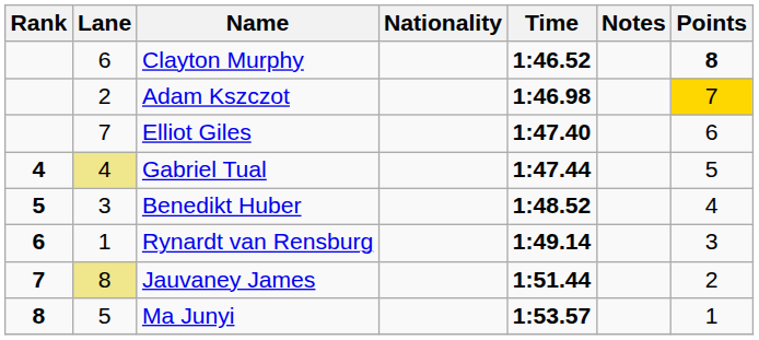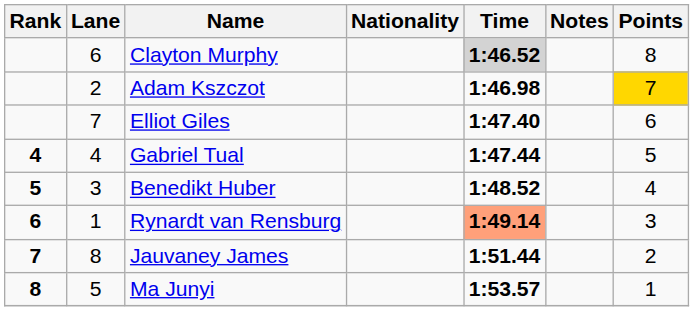Clayton Murphy | Time: no background -> lightgrey background
Clayton Murphy | Points: bold -> normal
Gabriel Tual | Lane: khaki background -> no background
Rynardt van Rensburg | Time: no background -> lightsalmon background
Jauvaney James | Lane: khaki background -> no background
